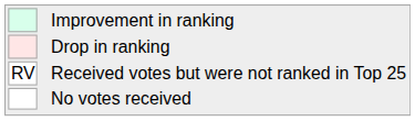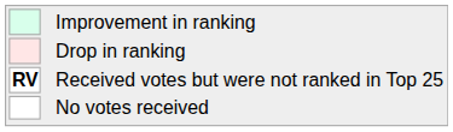Received votes but were not ranked in Top 25 | column 1: normal -> bold
